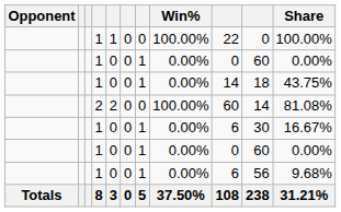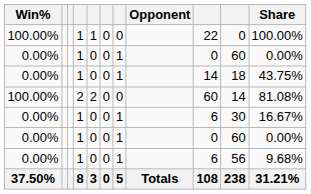columns swapped: Opponent <-> Win%
